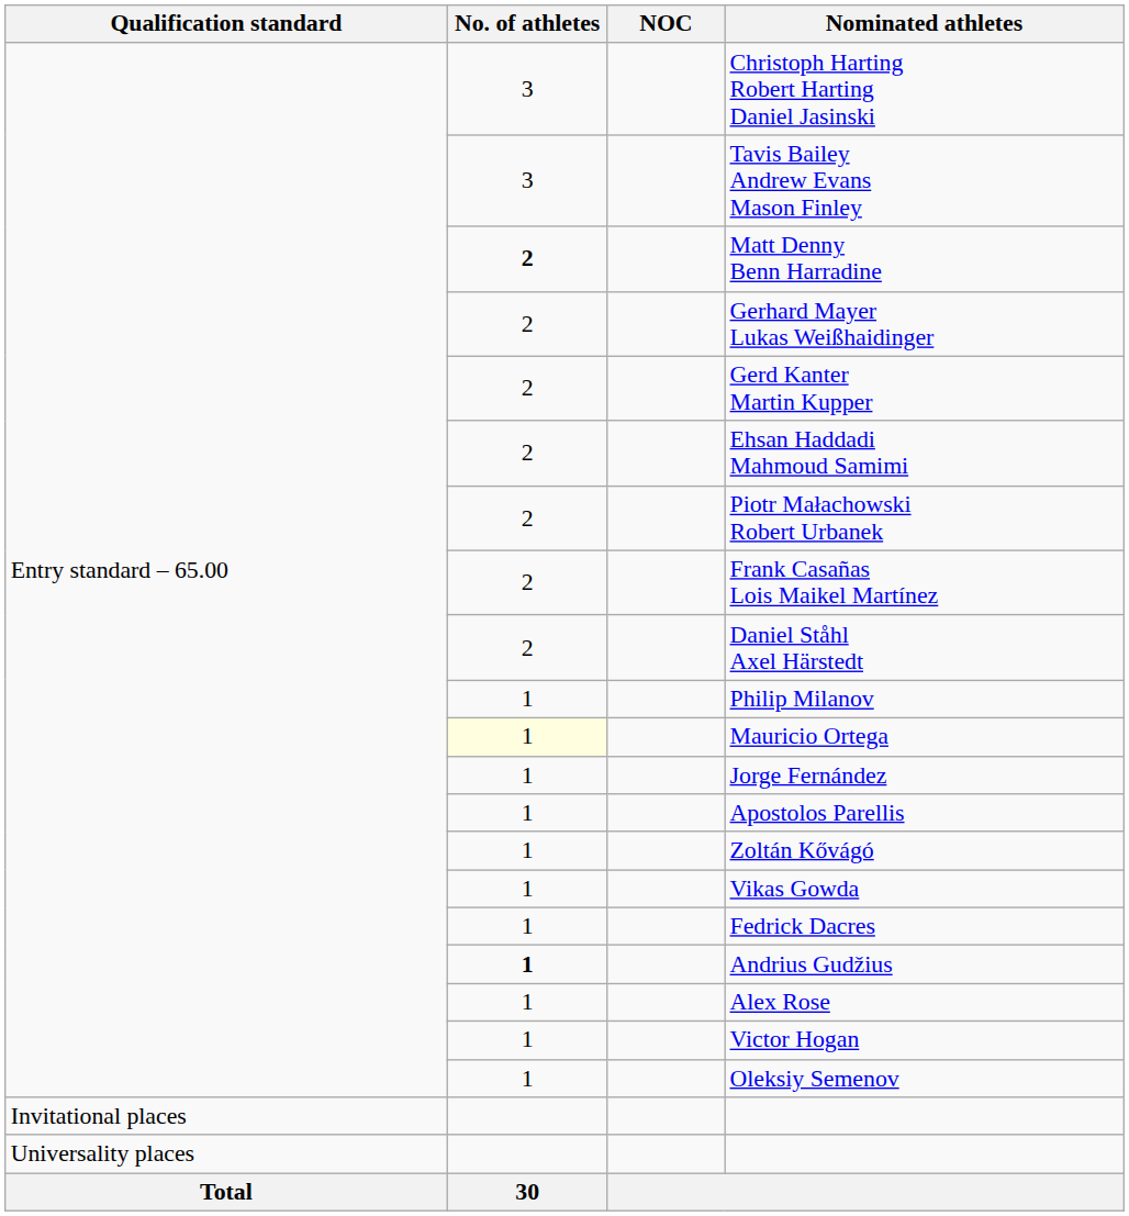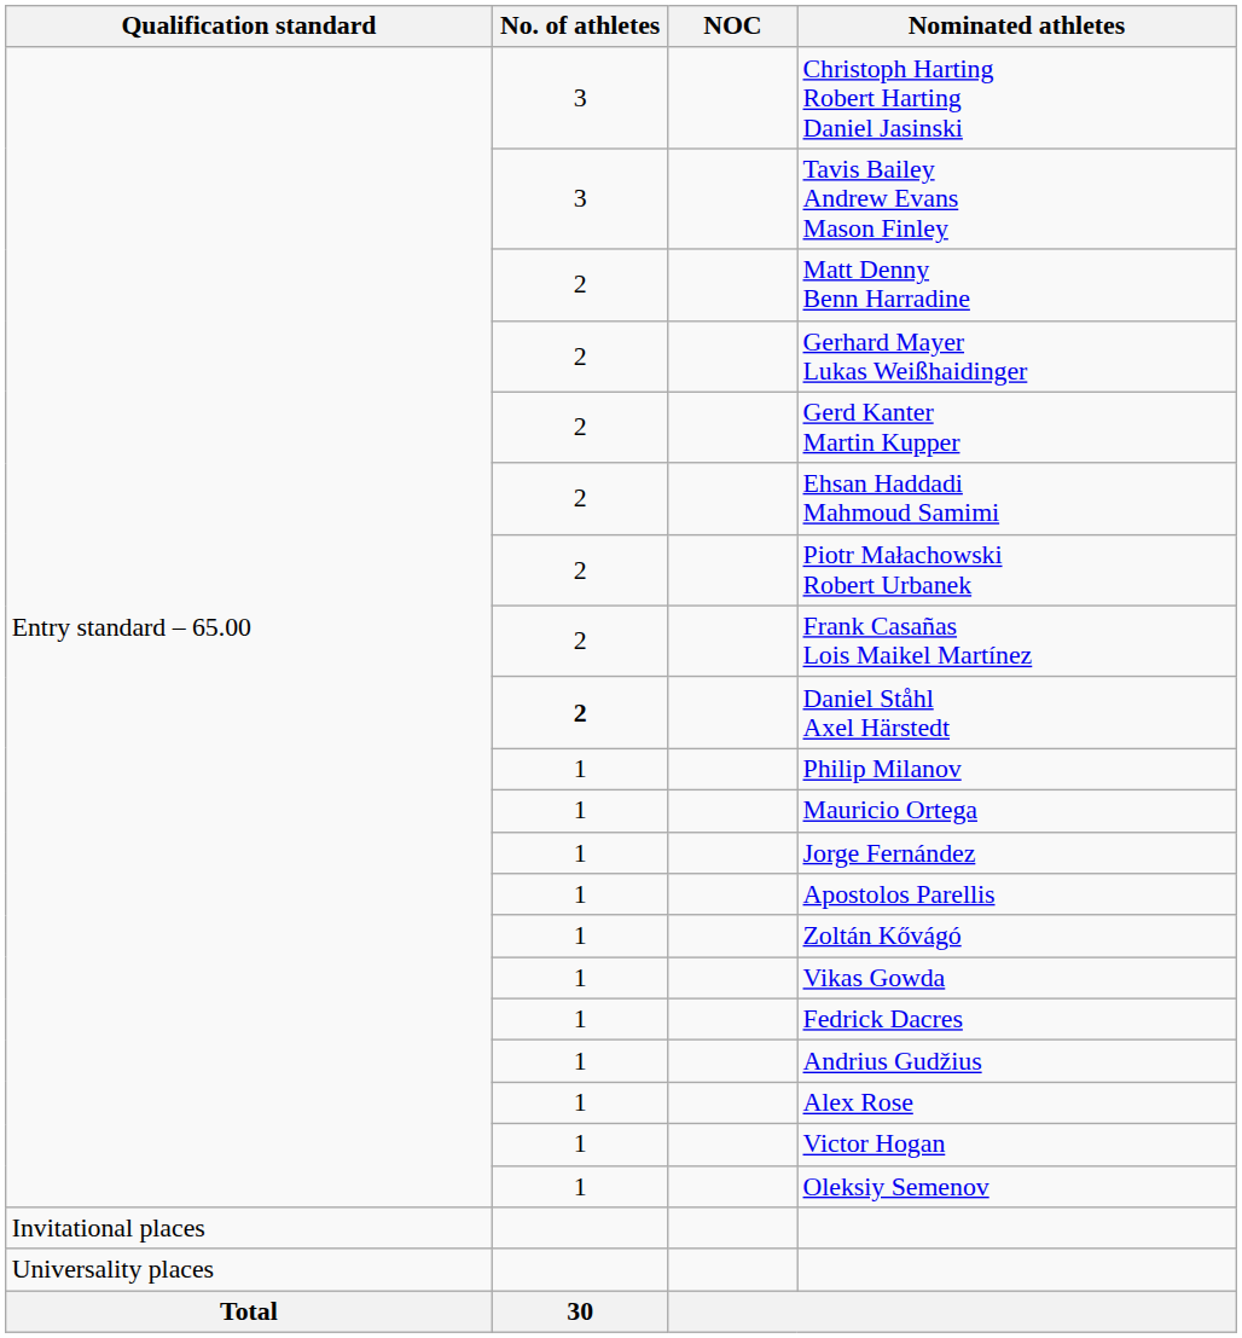Matt Denny Benn Harradine | No. of athletes: bold -> normal
Daniel Ståhl Axel Härstedt | No. of athletes: normal -> bold
Mauricio Ortega | No. of athletes: lightyellow background -> no background
Andrius Gudžius | No. of athletes: bold -> normal
